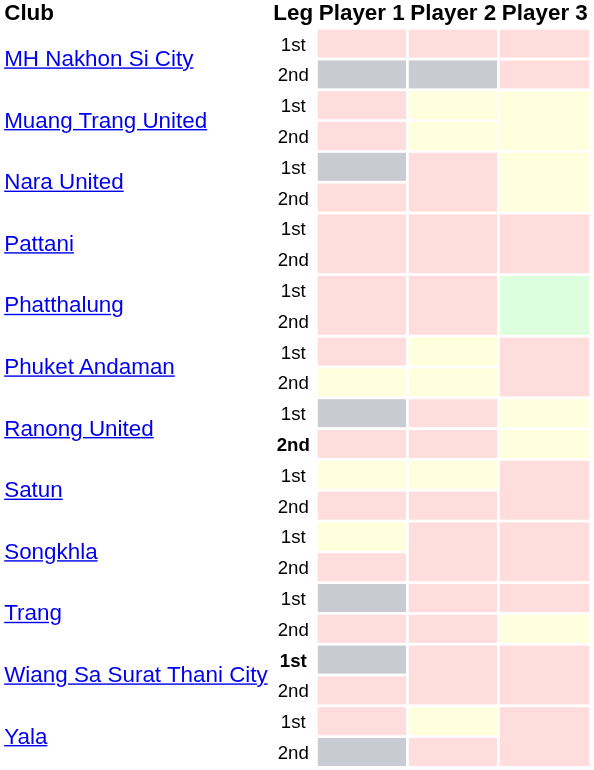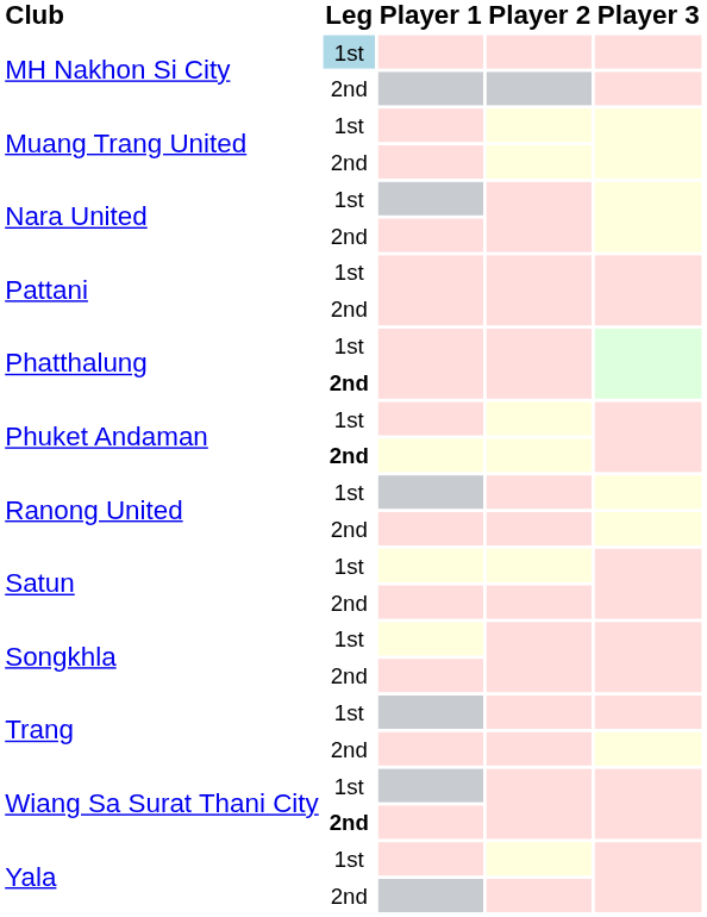MH Nakhon Si City / 1st | Leg: no background -> lightblue background
Phatthalung / 2nd | Leg: normal -> bold
Phuket Andaman / 2nd | Leg: normal -> bold
Ranong United / 2nd | Leg: bold -> normal
Wiang Sa Surat Thani City / 1st | Leg: bold -> normal
Wiang Sa Surat Thani City / 2nd | Leg: normal -> bold
